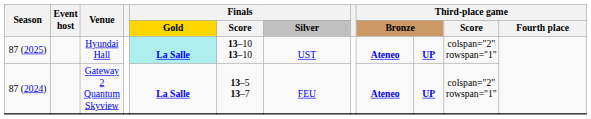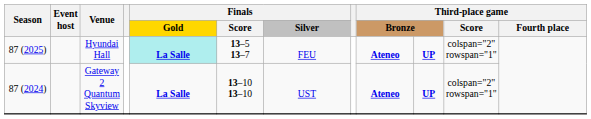Hyundai Hall | Finals / Score: 13–10 13–10 -> 13–5 13–7
Hyundai Hall | Finals / Silver: UST -> FEU
Gateway 2 Quantum Skyview | Finals / Score: 13–5 13–7 -> 13–10 13–10
Gateway 2 Quantum Skyview | Finals / Silver: FEU -> UST
